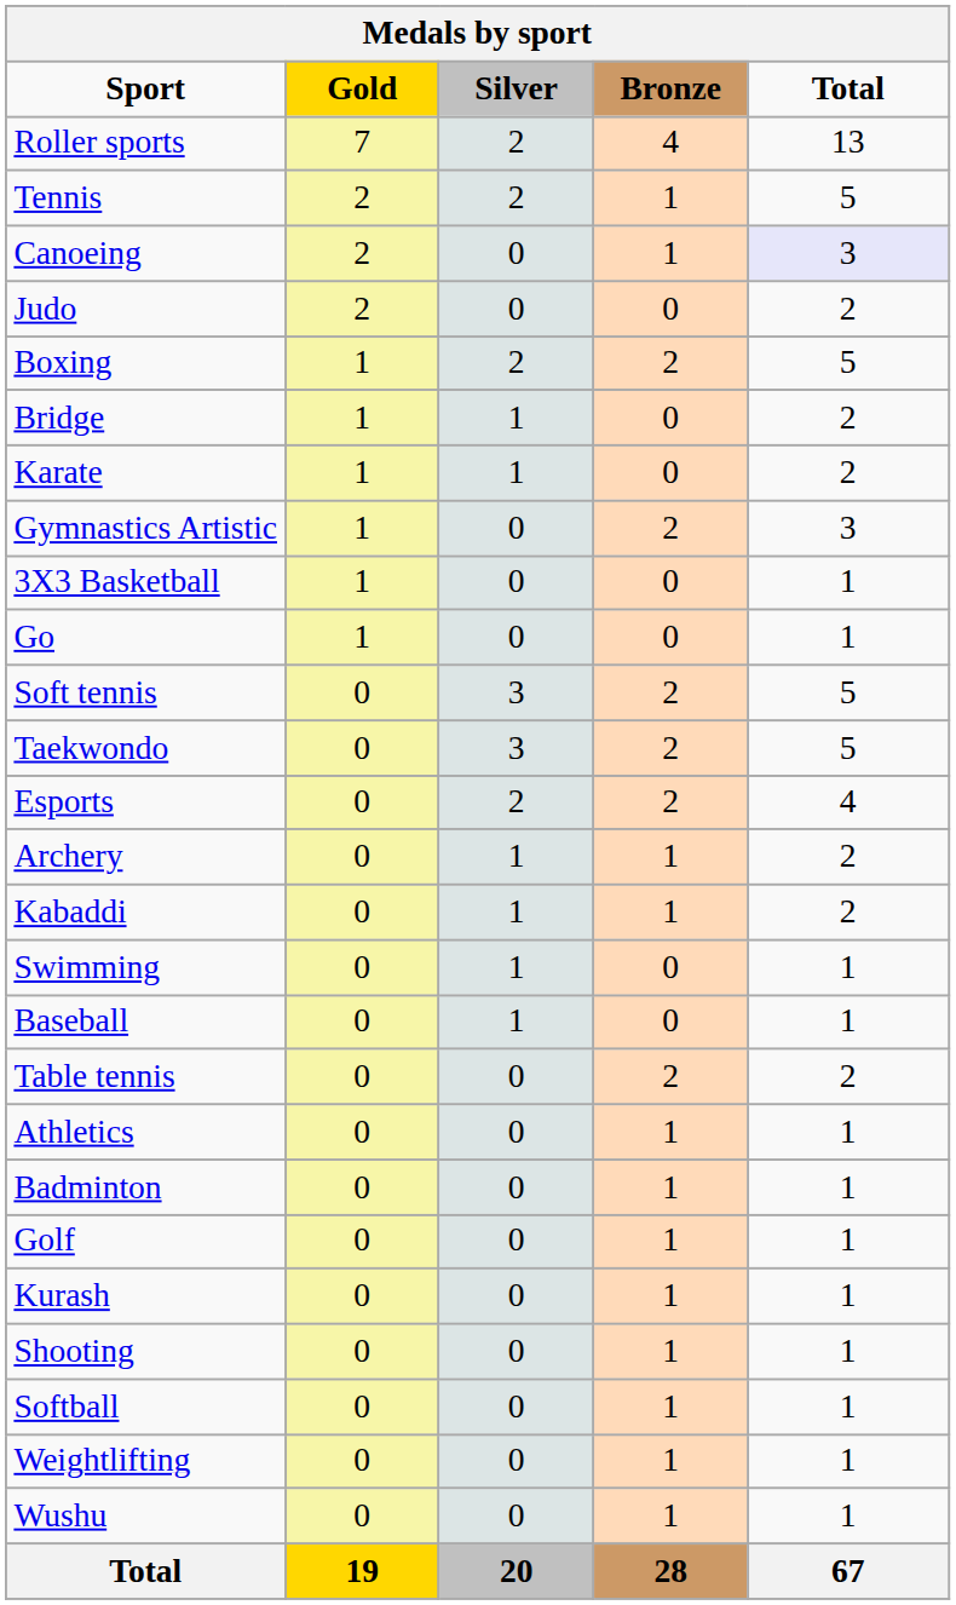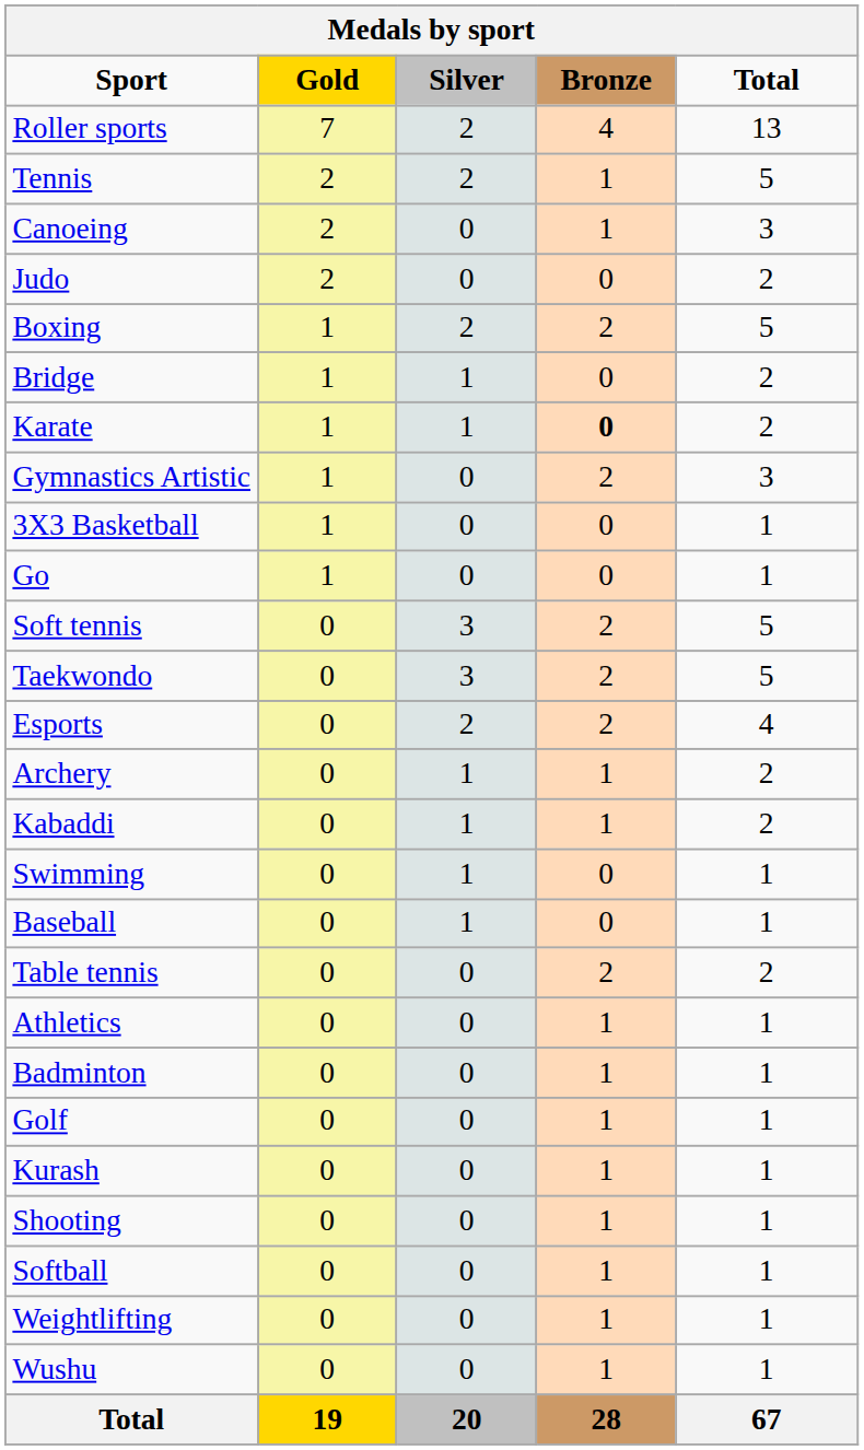Canoeing | Total: lavender background -> no background
Karate | Bronze: normal -> bold
